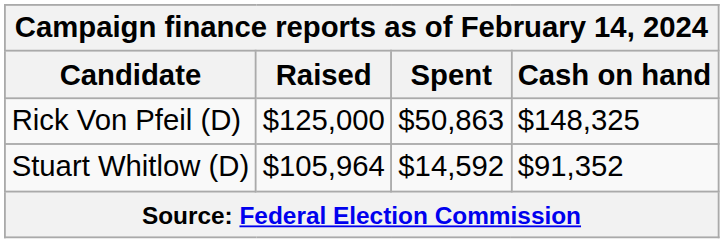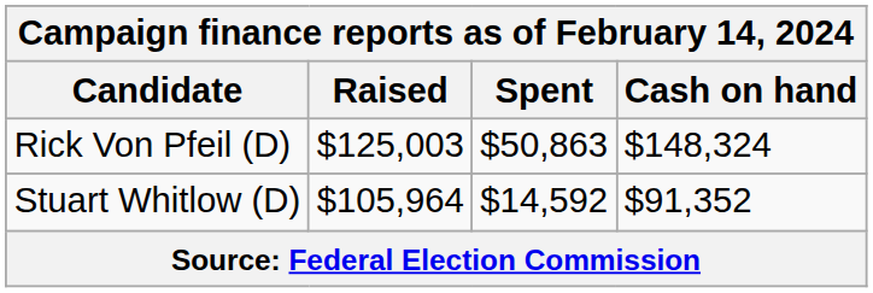Rick Von Pfeil (D) | Raised: $125,000 -> $125,003
Rick Von Pfeil (D) | Cash on hand: $148,325 -> $148,324
